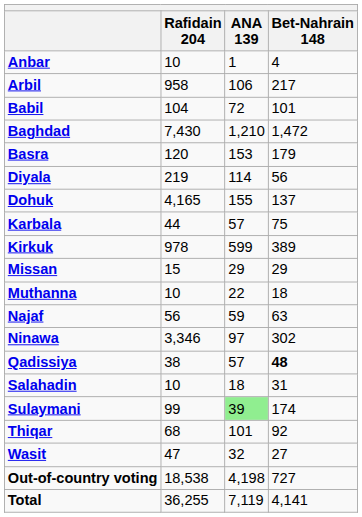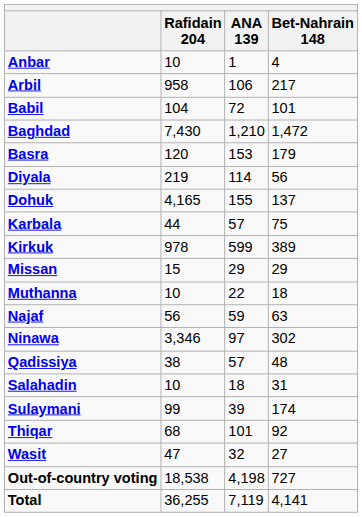Qadissiya | Bet-Nahrain 148: bold -> normal
Sulaymani | ANA 139: lightgreen background -> no background
